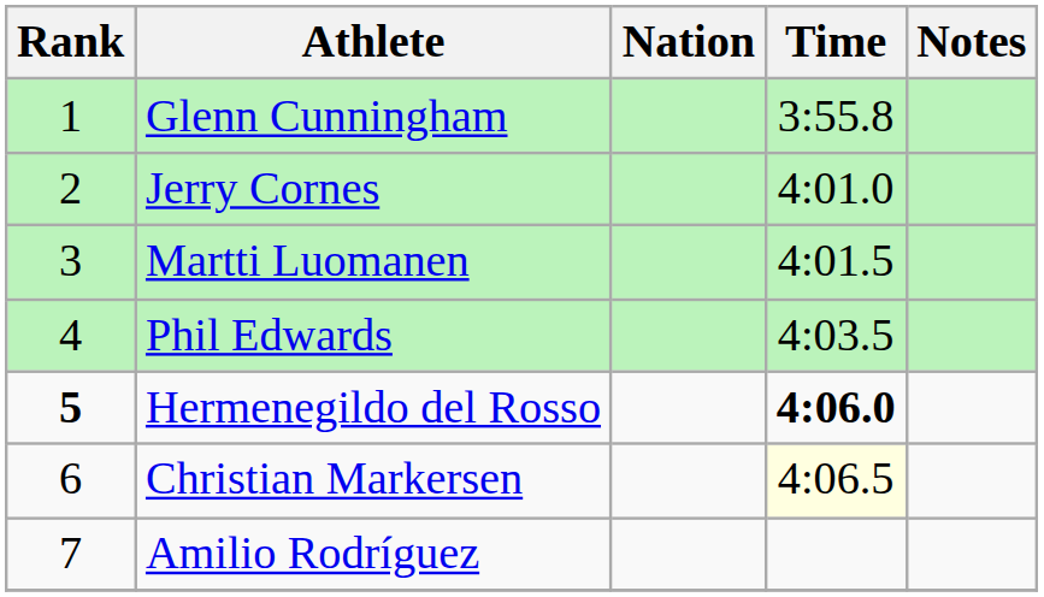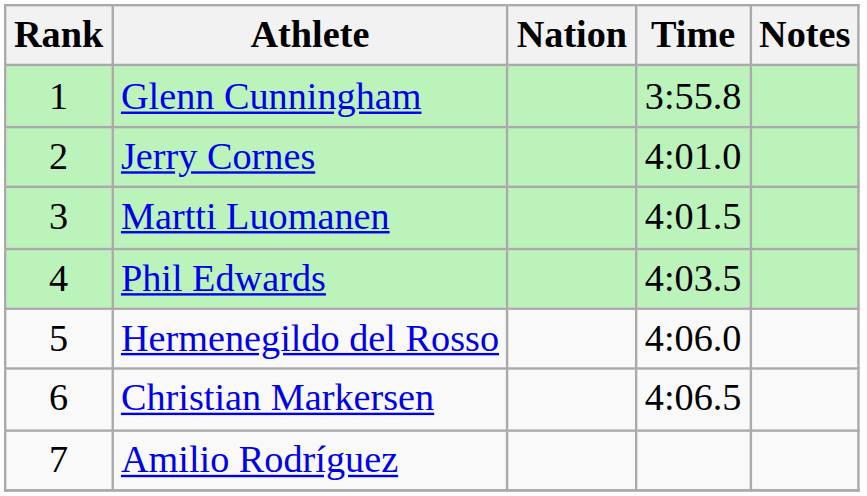Hermenegildo del Rosso | Rank: bold -> normal
Hermenegildo del Rosso | Time: bold -> normal
Christian Markersen | Time: lightyellow background -> no background
